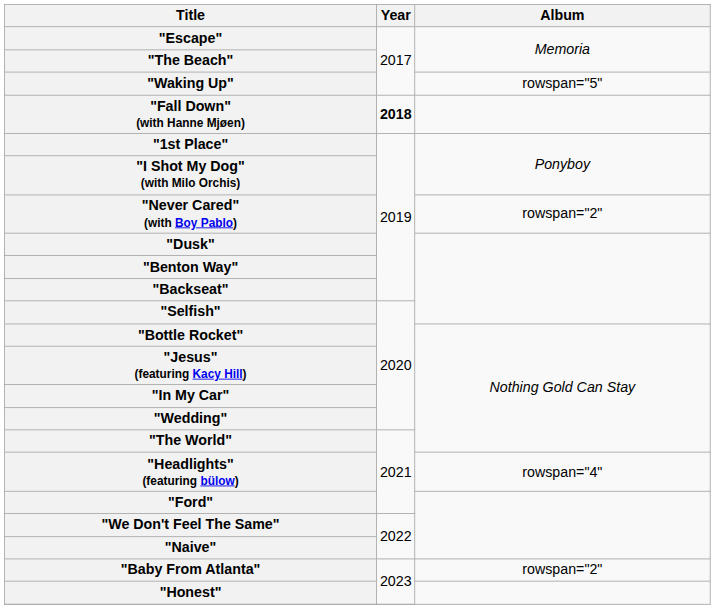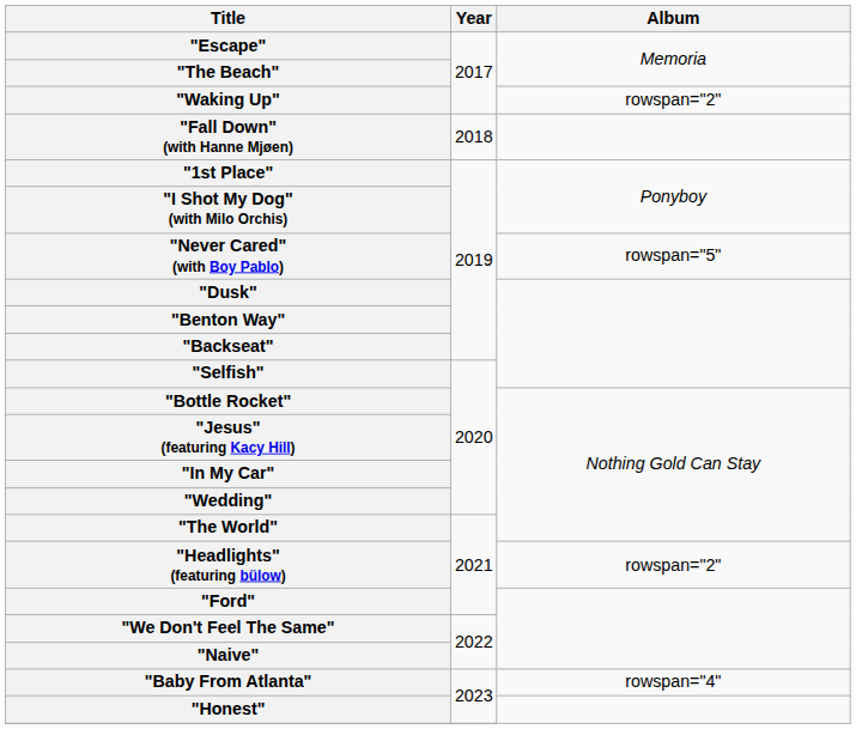"Waking Up" | Album: rowspan="5" -> rowspan="2"
"Fall Down" (with Hanne Mjøen) | Year: bold -> normal
"Never Cared" (with Boy Pablo) | Album: rowspan="2" -> rowspan="5"
"Headlights" (featuring bülow) | Album: rowspan="4" -> rowspan="2"
"Baby From Atlanta" | Album: rowspan="2" -> rowspan="4"
